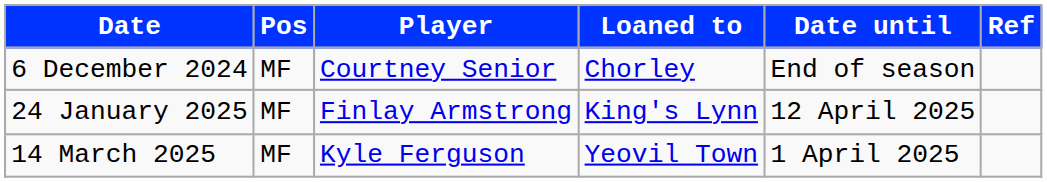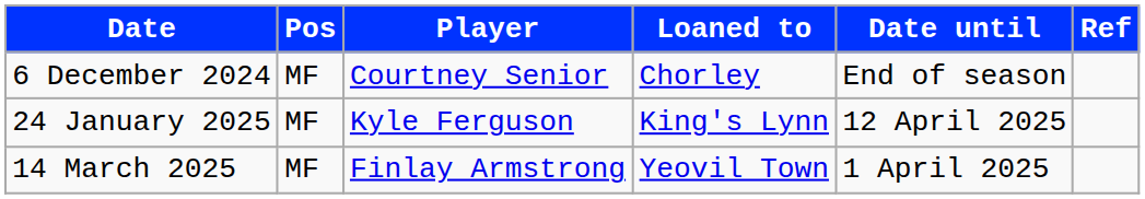24 January 2025 | Player: Finlay Armstrong -> Kyle Ferguson
14 March 2025 | Player: Kyle Ferguson -> Finlay Armstrong
